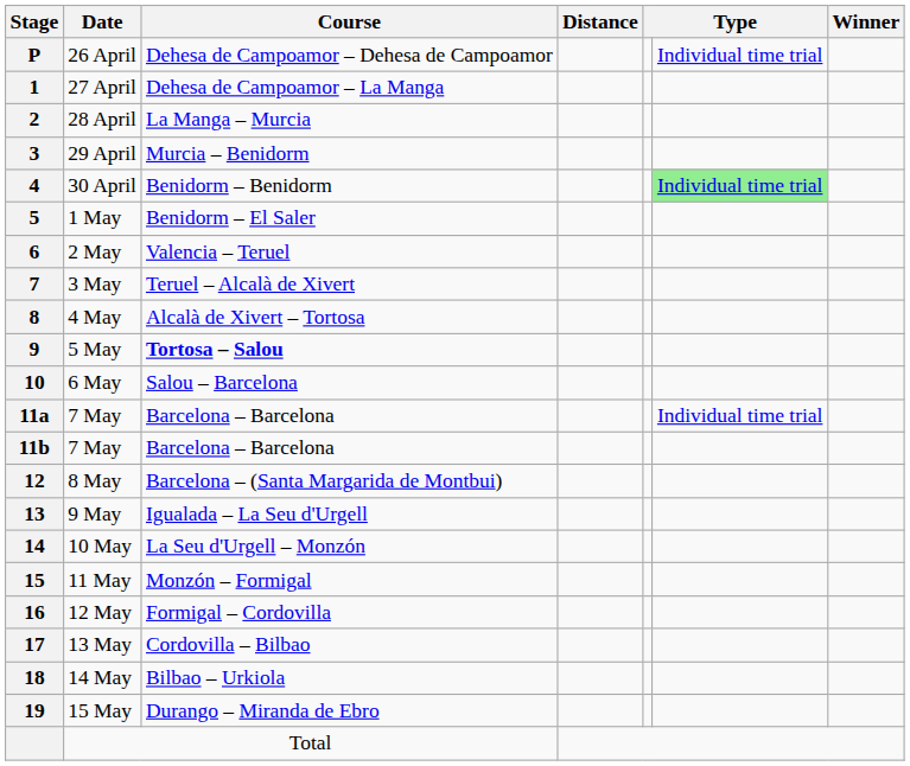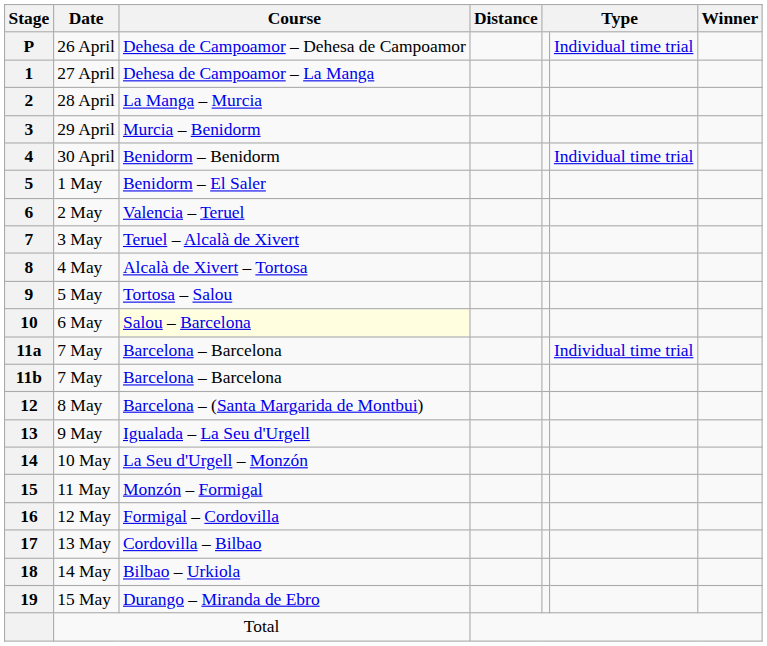30 April | column 6: lightgreen background -> no background
5 May | Course: bold -> normal
6 May | Course: no background -> lightyellow background
